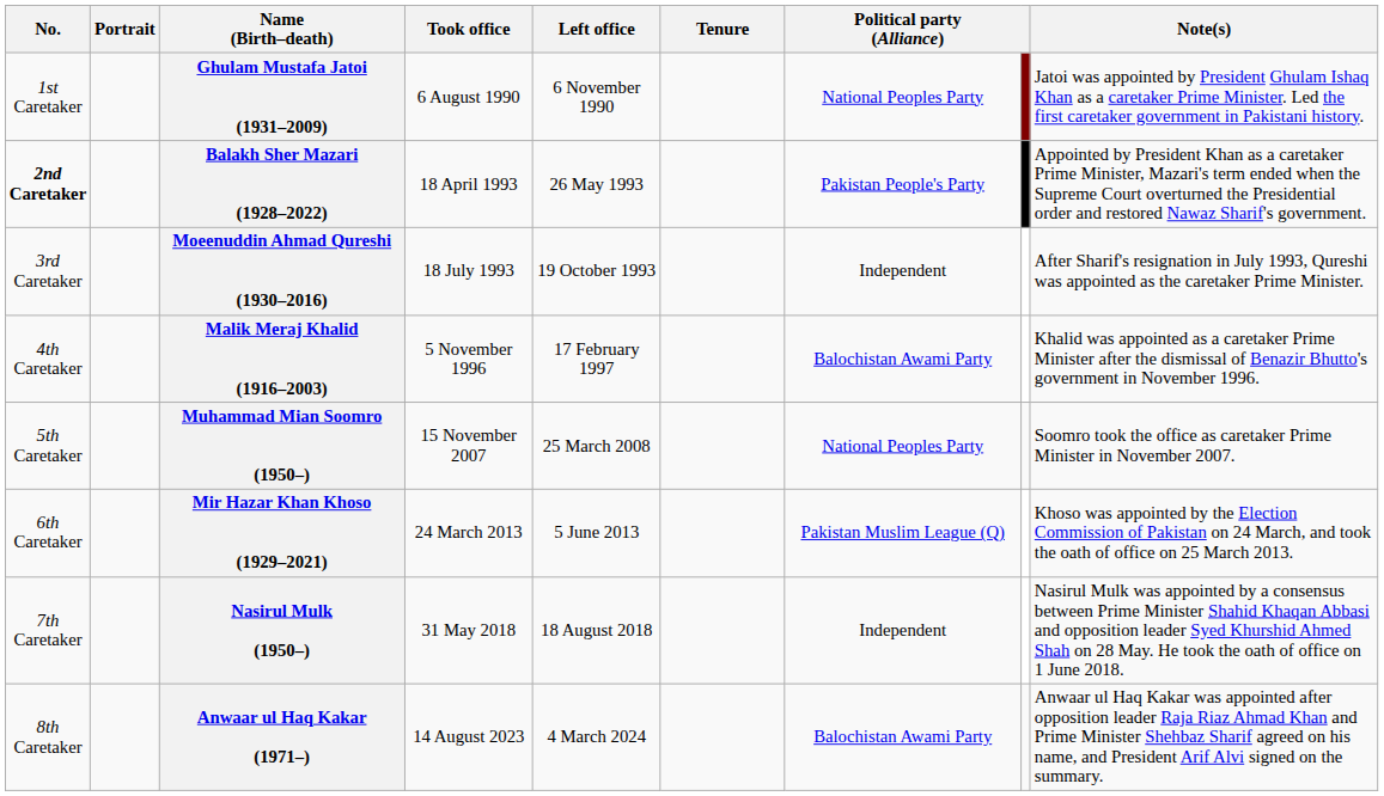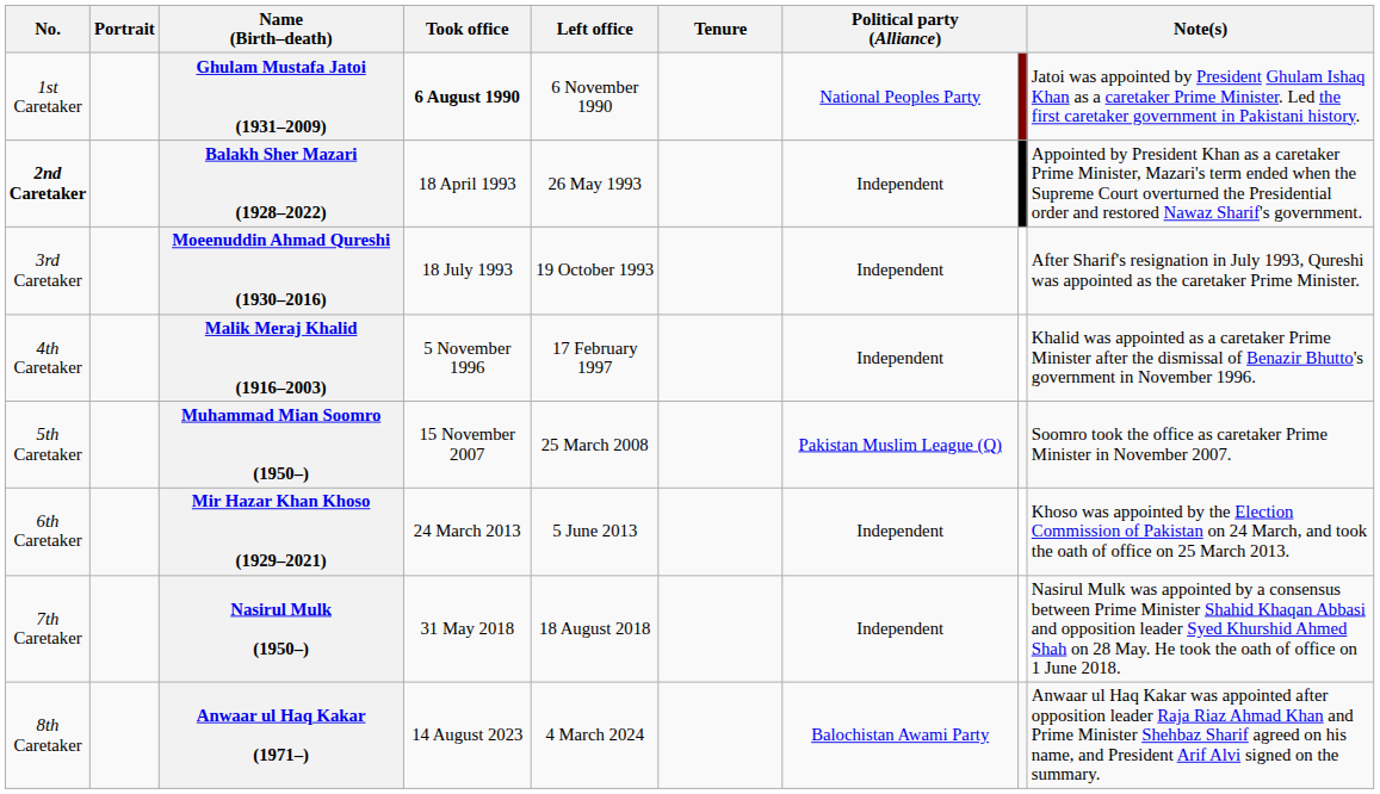Ghulam Mustafa Jatoi (1931–2009) | Took office: normal -> bold
Balakh Sher Mazari (1928–2022) | column 7: Pakistan People's Party -> Independent
Malik Meraj Khalid (1916–2003) | column 7: Balochistan Awami Party -> Independent
Muhammad Mian Soomro (1950–) | column 7: National Peoples Party -> Pakistan Muslim League (Q)
Mir Hazar Khan Khoso (1929–2021) | column 7: Pakistan Muslim League (Q) -> Independent
